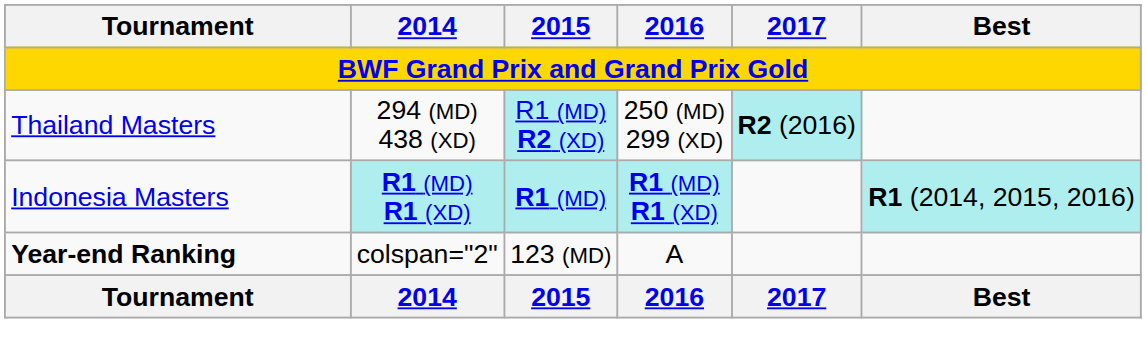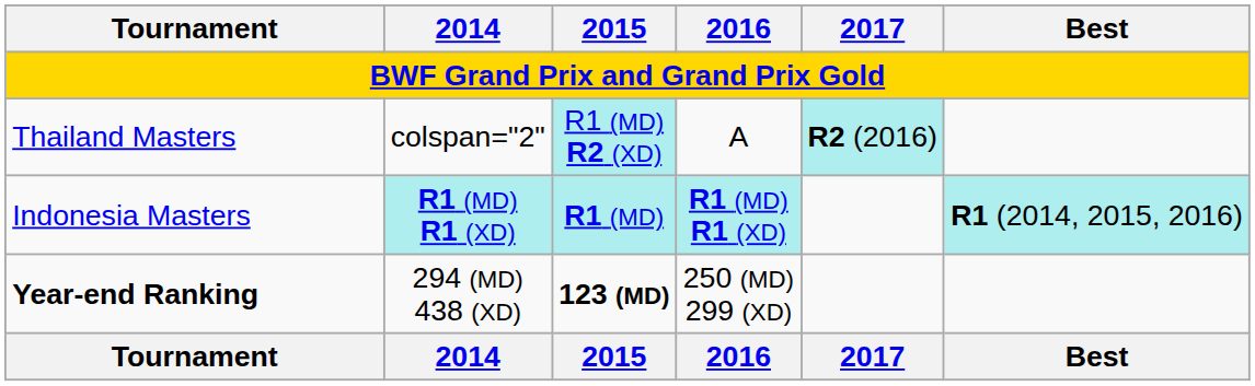Thailand Masters | 2014: 294 (MD) 438 (XD) -> colspan="2"
Thailand Masters | 2016: 250 (MD) 299 (XD) -> A
Year-end Ranking | 2014: colspan="2" -> 294 (MD) 438 (XD)
Year-end Ranking | 2015: normal -> bold
Year-end Ranking | 2016: A -> 250 (MD) 299 (XD)
